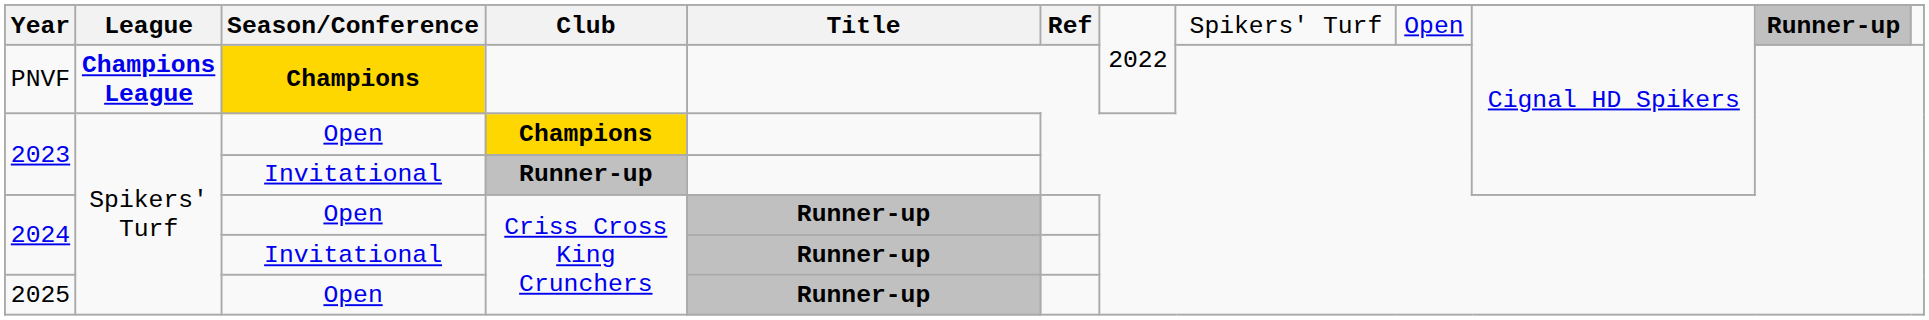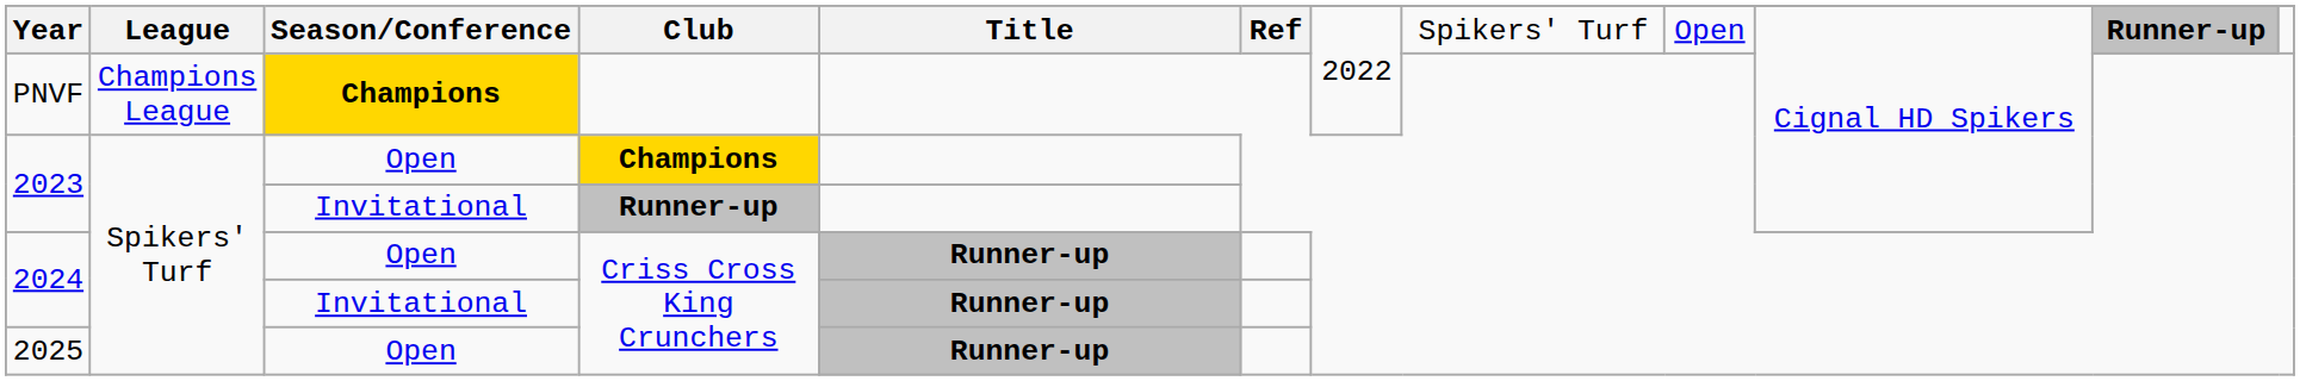PNVF | League: bold -> normal
